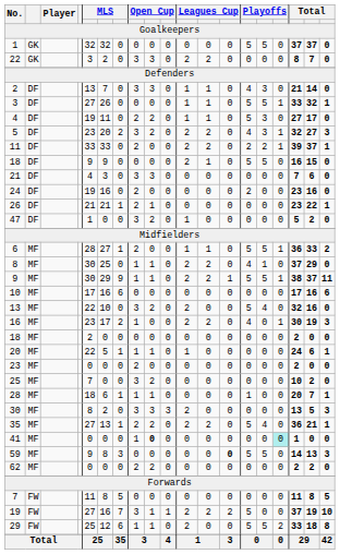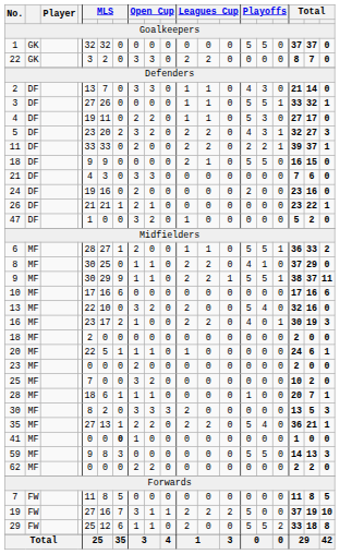41 | column 7: normal -> bold
41 | column 9: bold -> normal
41 | column 16: paleturquoise background -> no background
59 | column 13: bold -> normal
